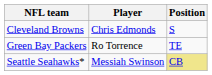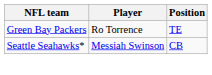- row: Cleveland Browns | Chris Edmonds | S
Seattle Seahawks* | Position: khaki background -> no background
